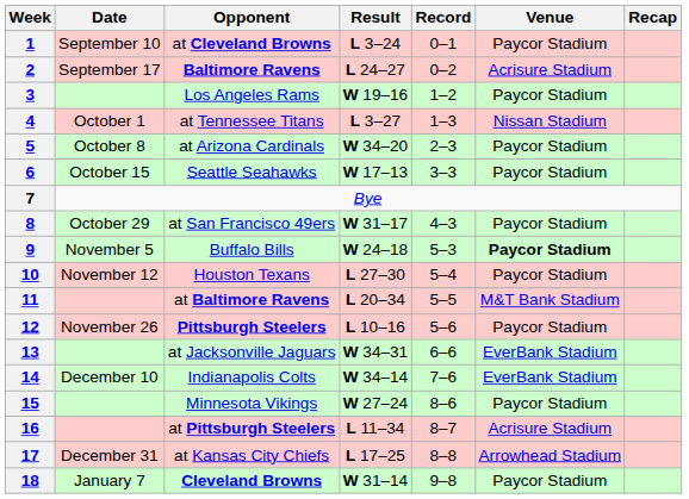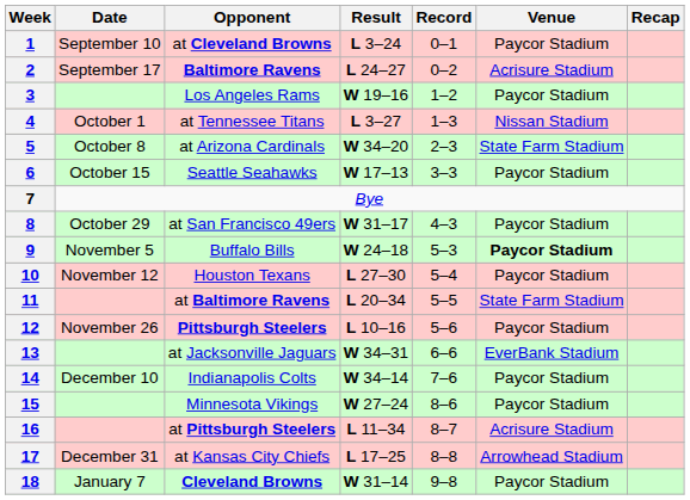5 | Venue: Paycor Stadium -> State Farm Stadium
11 | Venue: M&T Bank Stadium -> State Farm Stadium
14 | Venue: EverBank Stadium -> Paycor Stadium
